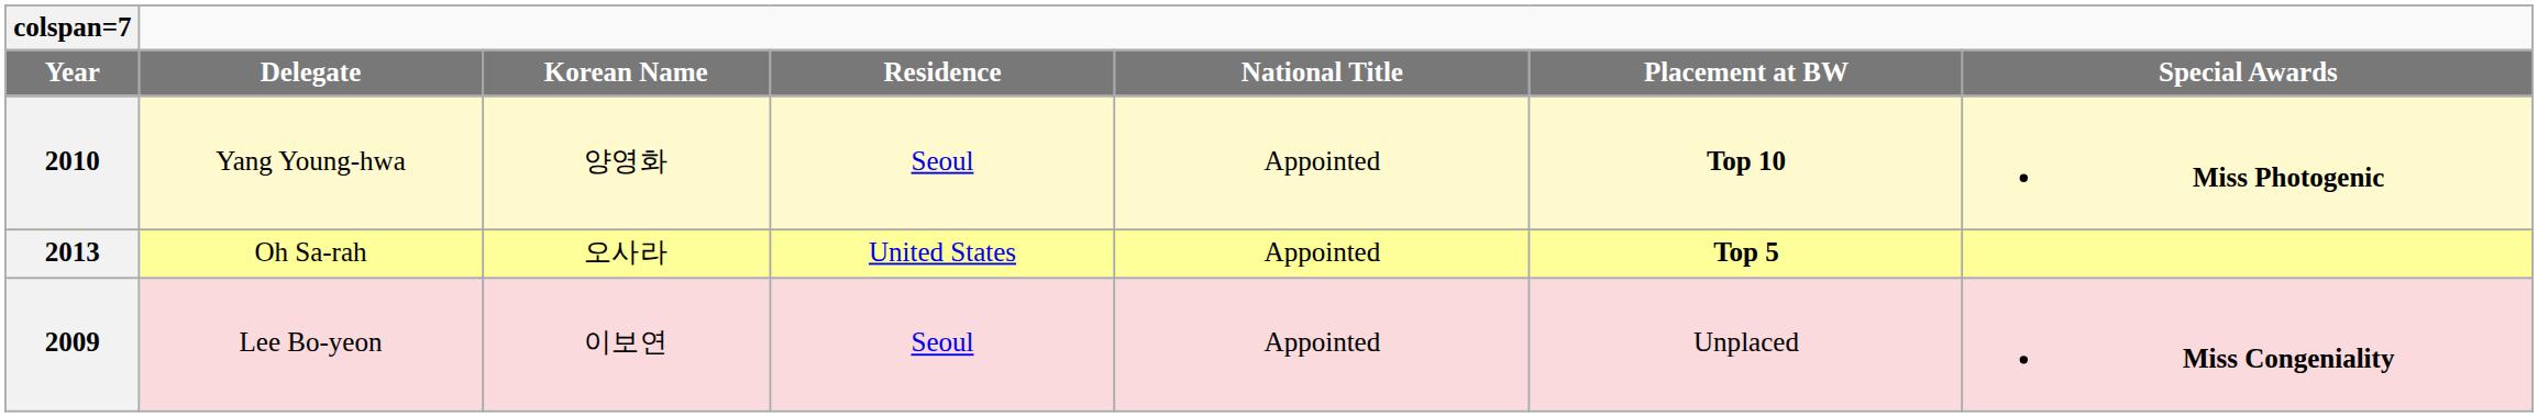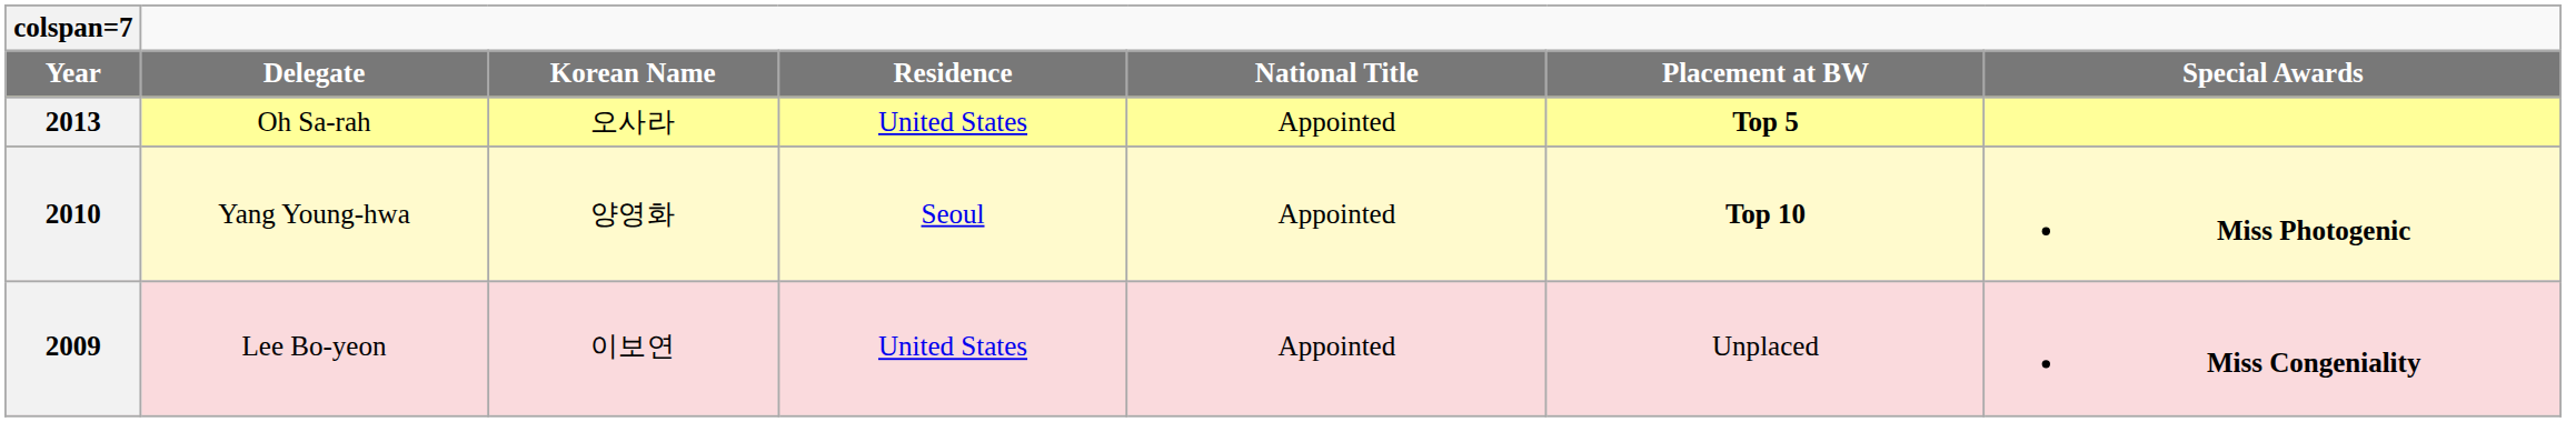rows swapped: 2013 <-> 2010
2009 | Residence: Seoul -> United States
